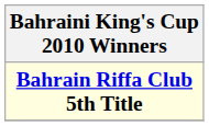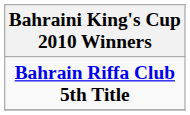row 2 | column 1: lightyellow background -> no background
